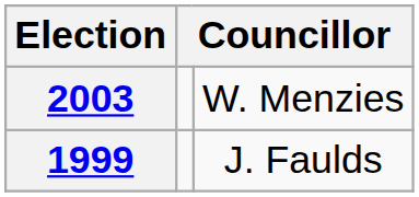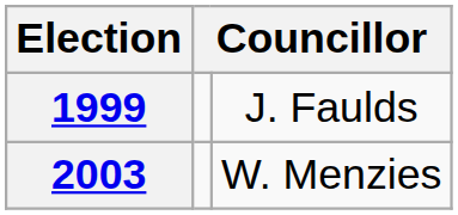rows swapped: 1999 <-> 2003
